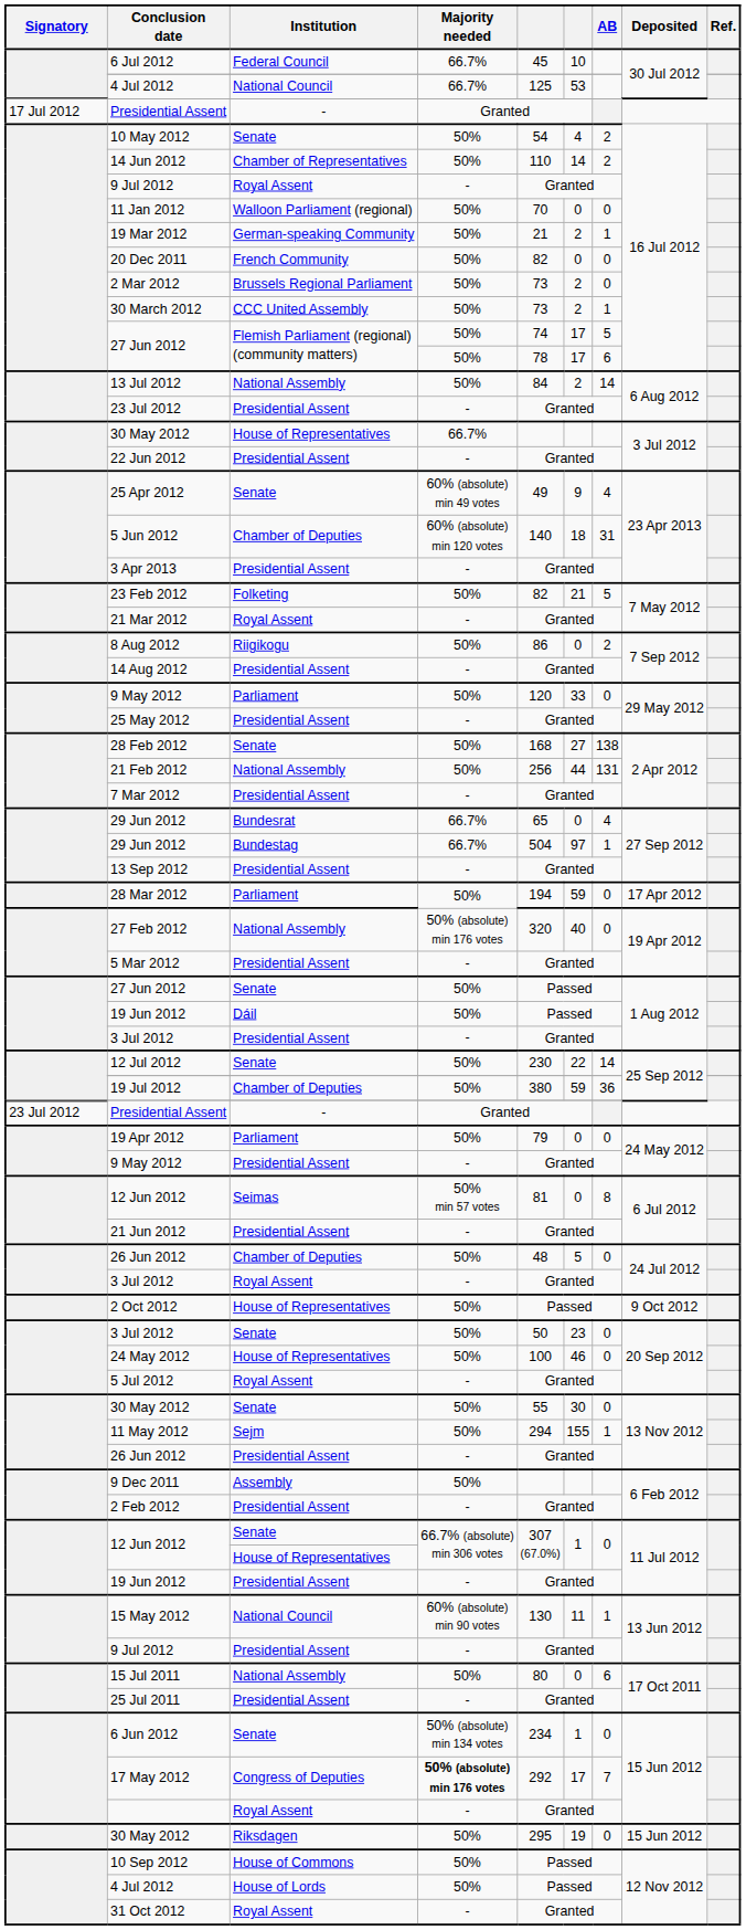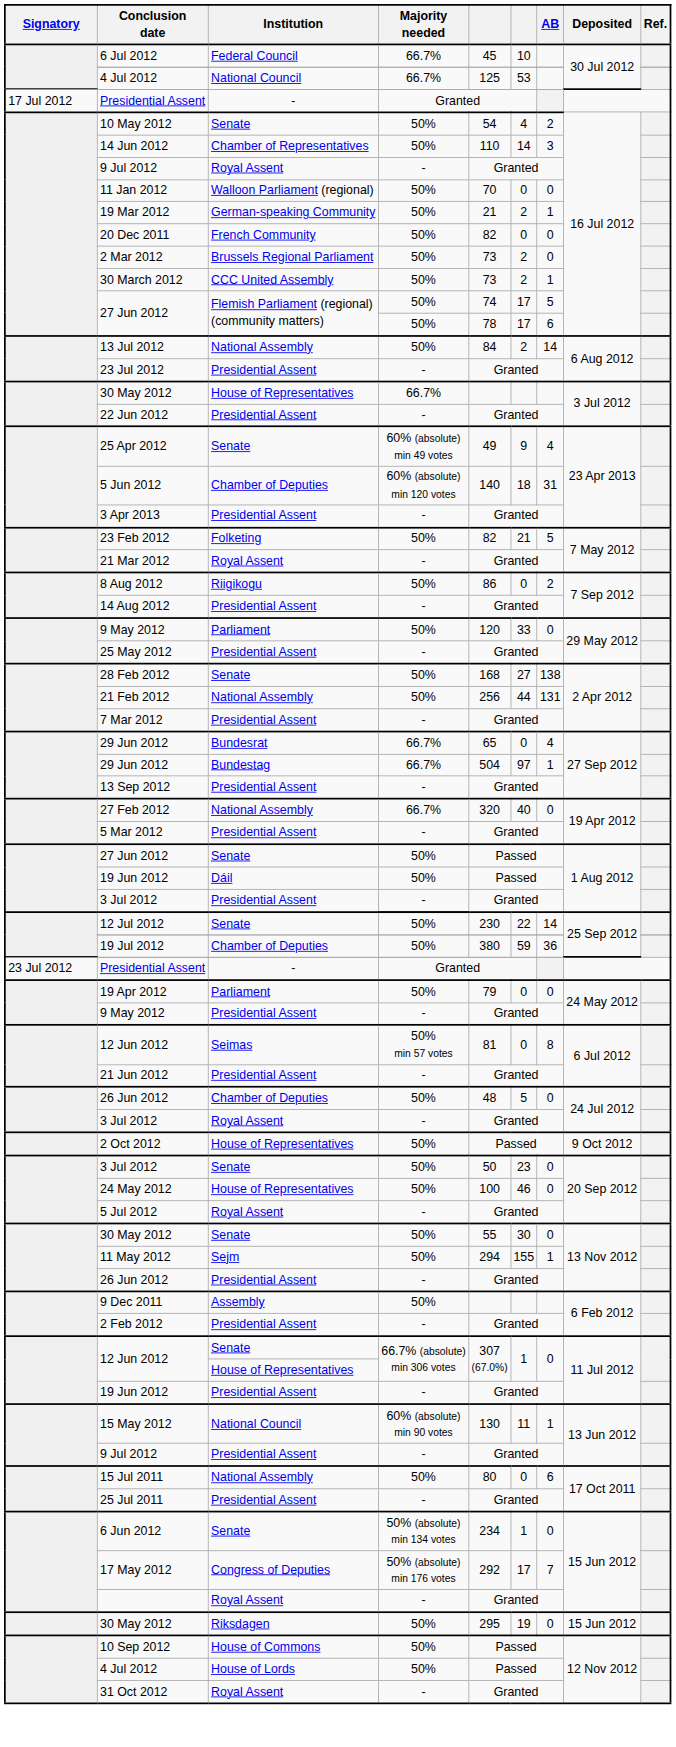14 Jun 2012 | AB: 2 -> 3
- row: 28 Mar 2012 | Parliament | 50% | 194 | 59 | 0 | 17 Apr 2012
27 Feb 2012 | Majority needed: 50% (absolute) min 176 votes -> 66.7%
17 May 2012 | Majority needed: bold -> normal
